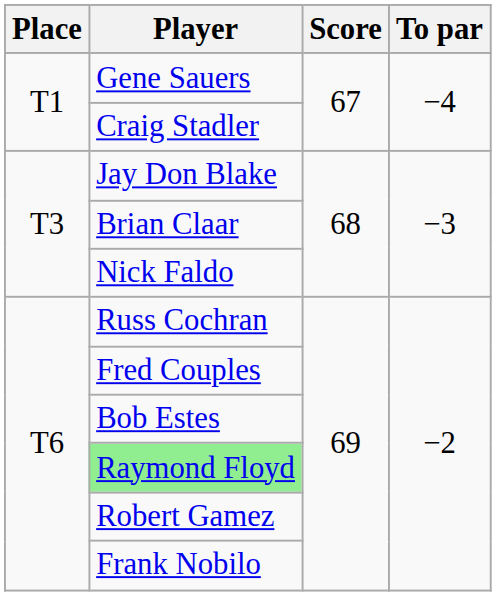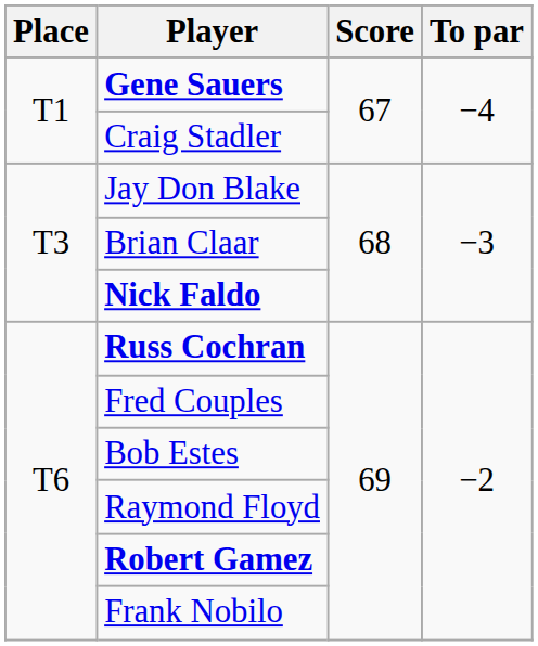Gene Sauers | Player: normal -> bold
Nick Faldo | Player: normal -> bold
Russ Cochran | Player: normal -> bold
Raymond Floyd | Player: lightgreen background -> no background
Robert Gamez | Player: normal -> bold
